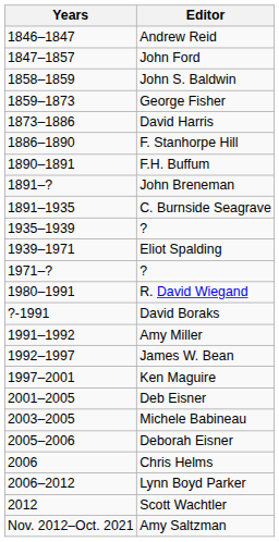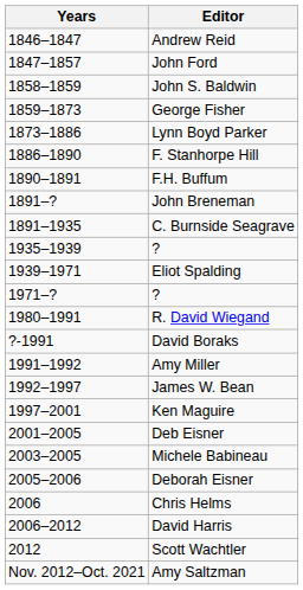row 6 | Editor: David Harris -> Lynn Boyd Parker
row 23 | Editor: Lynn Boyd Parker -> David Harris
